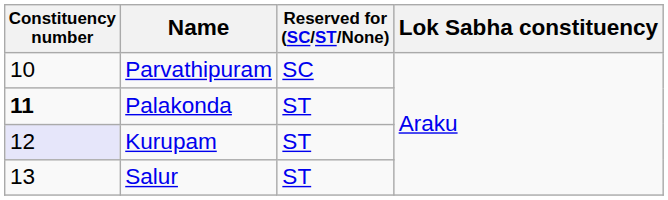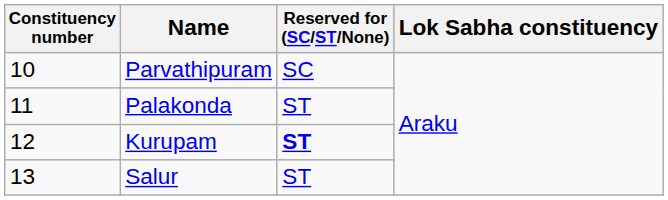Palakonda | Constituency number: bold -> normal
Kurupam | Constituency number: lavender background -> no background
Kurupam | Reserved for (SC/ST/None): normal -> bold
